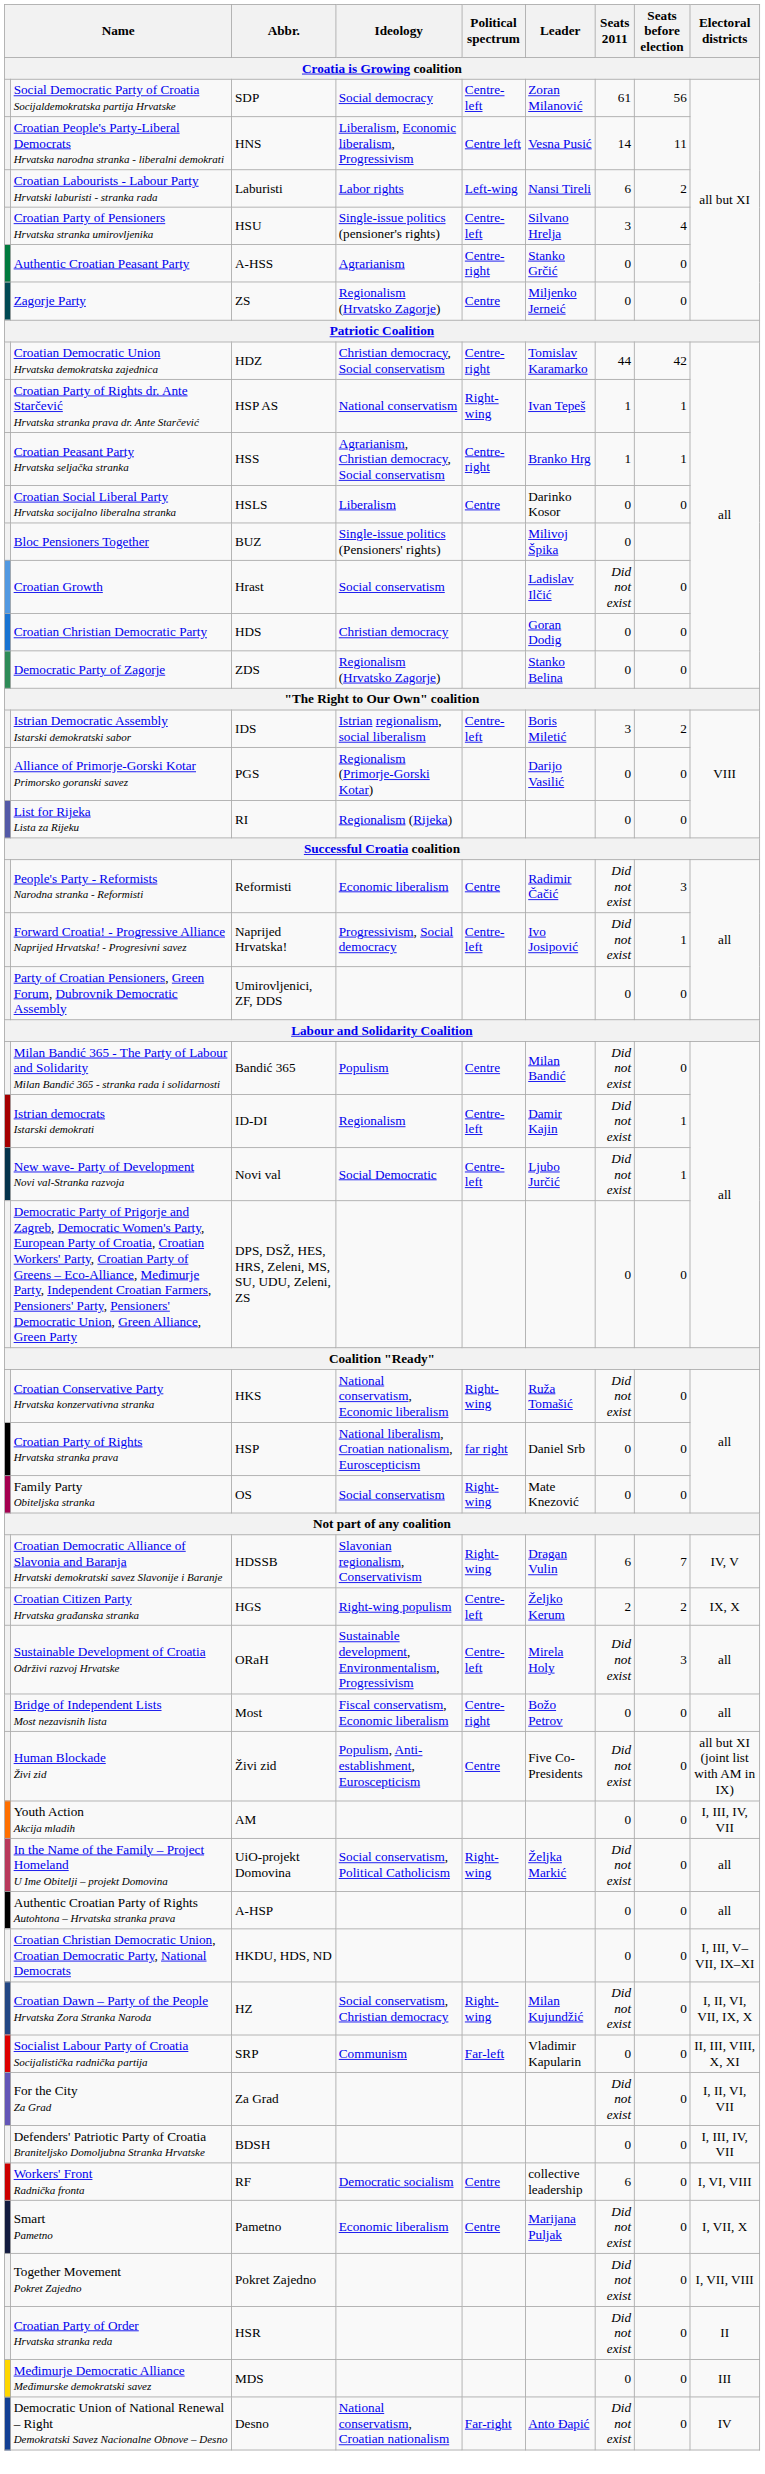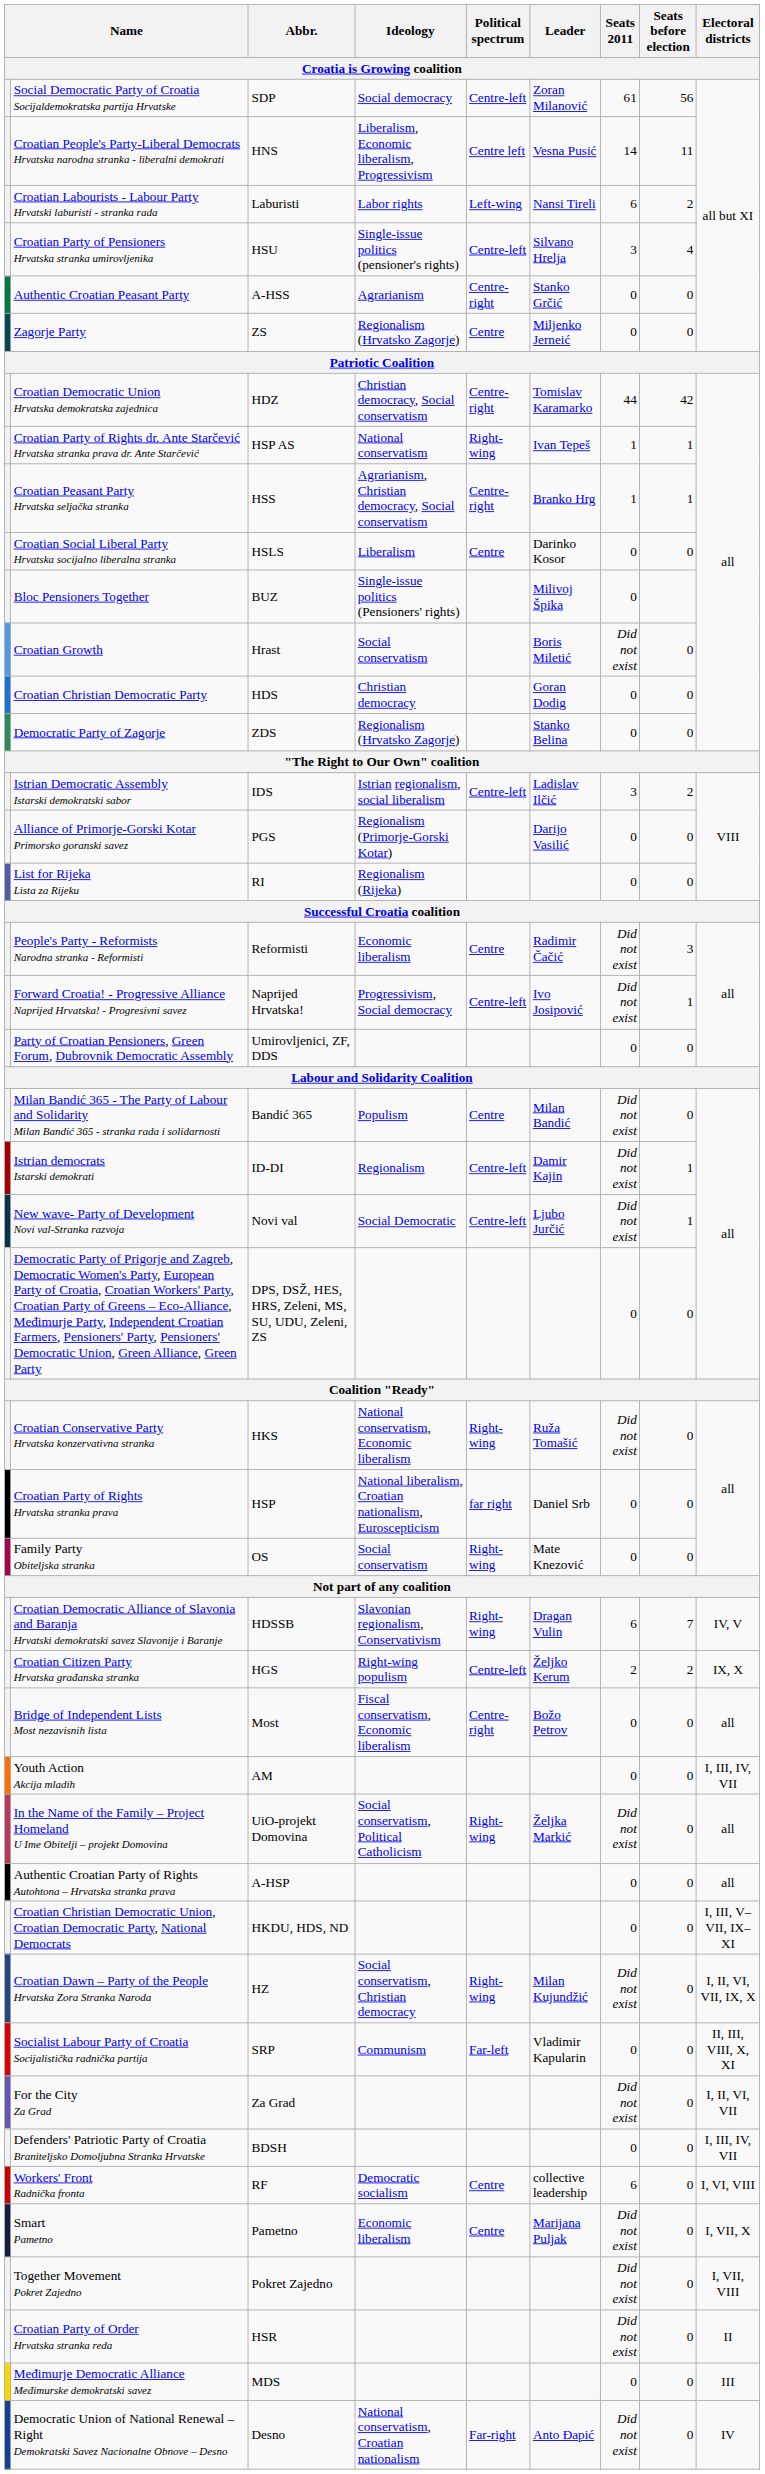Croatian Growth | Leader: Ladislav Ilčić -> Boris Miletić
Istrian Democratic Assembly Istarski demokratski sabor | Leader: Boris Miletić -> Ladislav Ilčić
- row: Sustainable Development of Croatia Održivi razvoj Hrvatske | ORaH | Sustainable development, Environmentalism, Progressivism | Centre-left | Mirela Holy | Did not exist | 3 | all
- row: Human Blockade Živi zid | Živi zid | Populism, Anti-establishment, Euroscepticism | Centre | Five Co-Presidents | Did not exist | 0 | all but XI (joint list with AM in IX)
